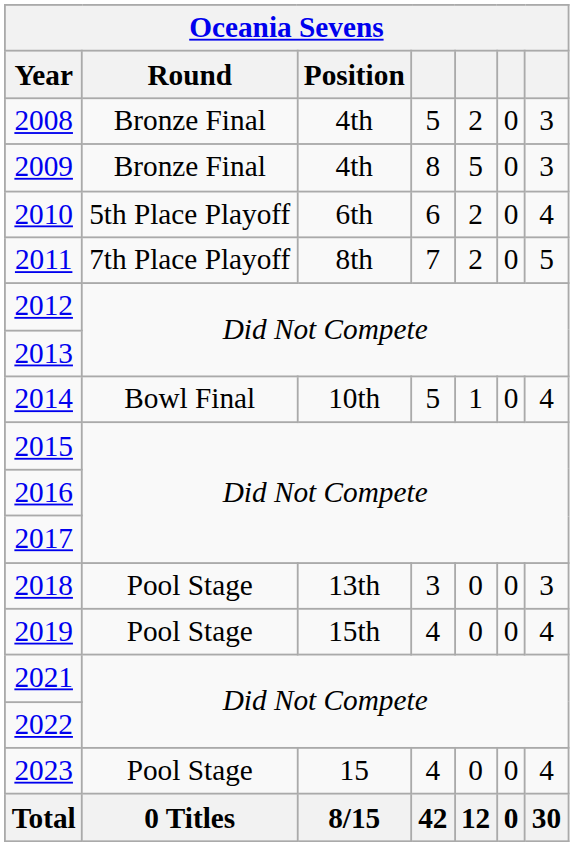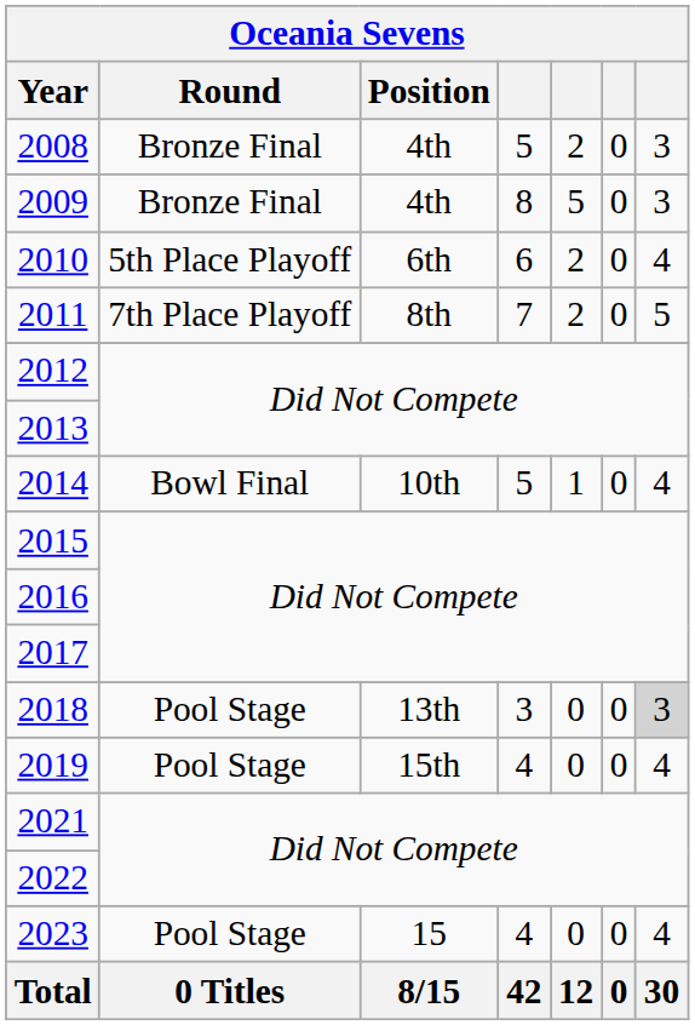2018 | column 7: no background -> lightgrey background
